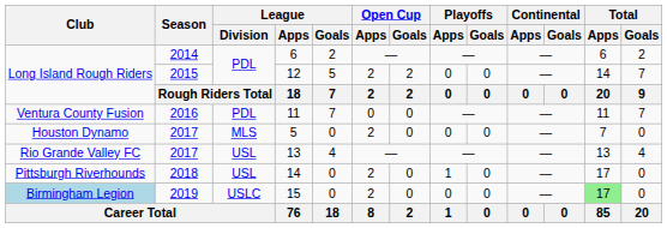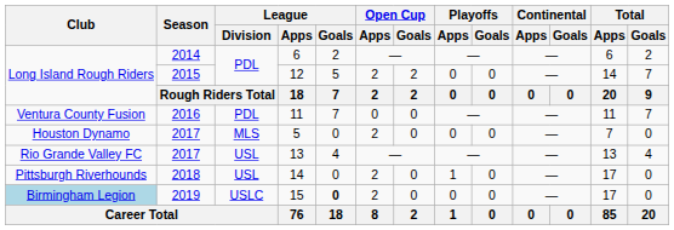15 | League / Goals: normal -> bold
15 | Total / Apps: lightgreen background -> no background
